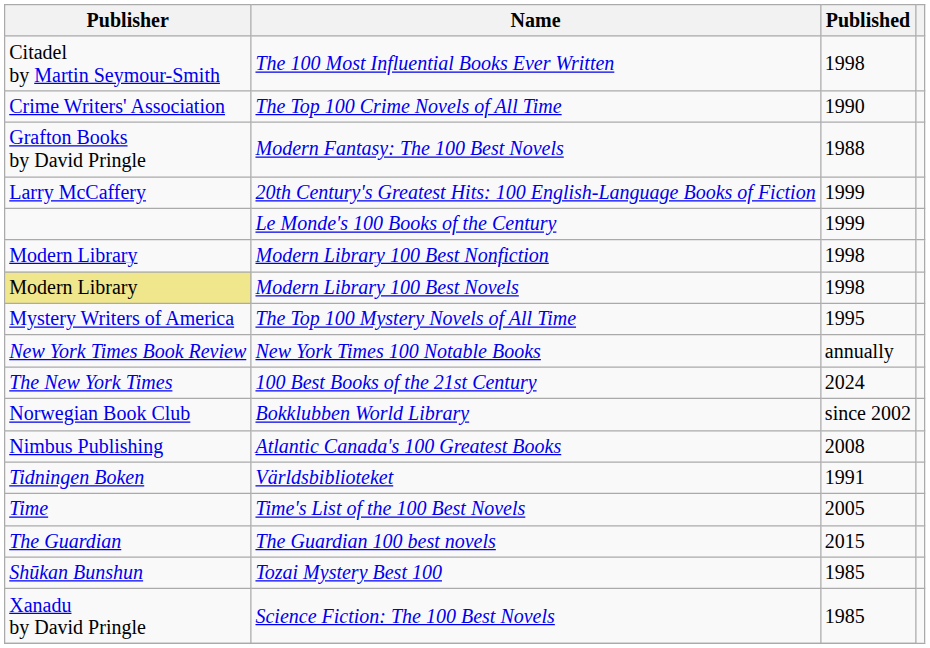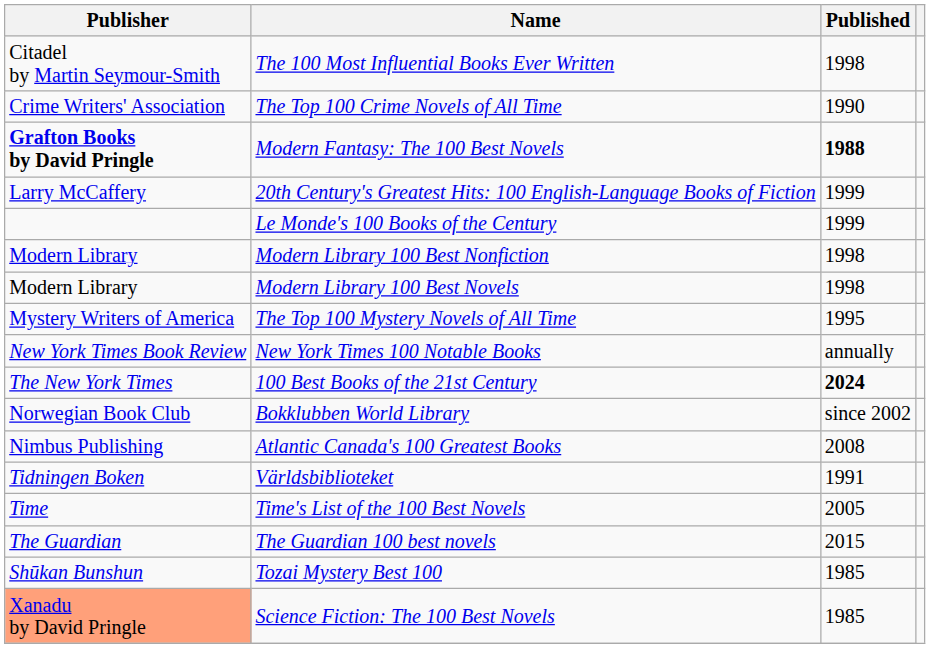Modern Fantasy: The 100 Best Novels | Publisher: normal -> bold
Modern Fantasy: The 100 Best Novels | Published: normal -> bold
Modern Library 100 Best Novels | Publisher: khaki background -> no background
100 Best Books of the 21st Century | Published: normal -> bold
Science Fiction: The 100 Best Novels | Publisher: no background -> lightsalmon background
